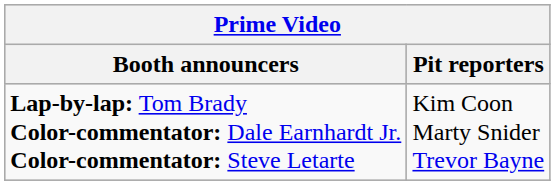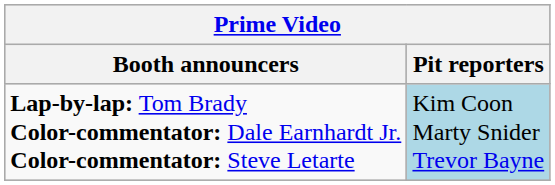row 3 | Pit reporters: no background -> lightblue background
